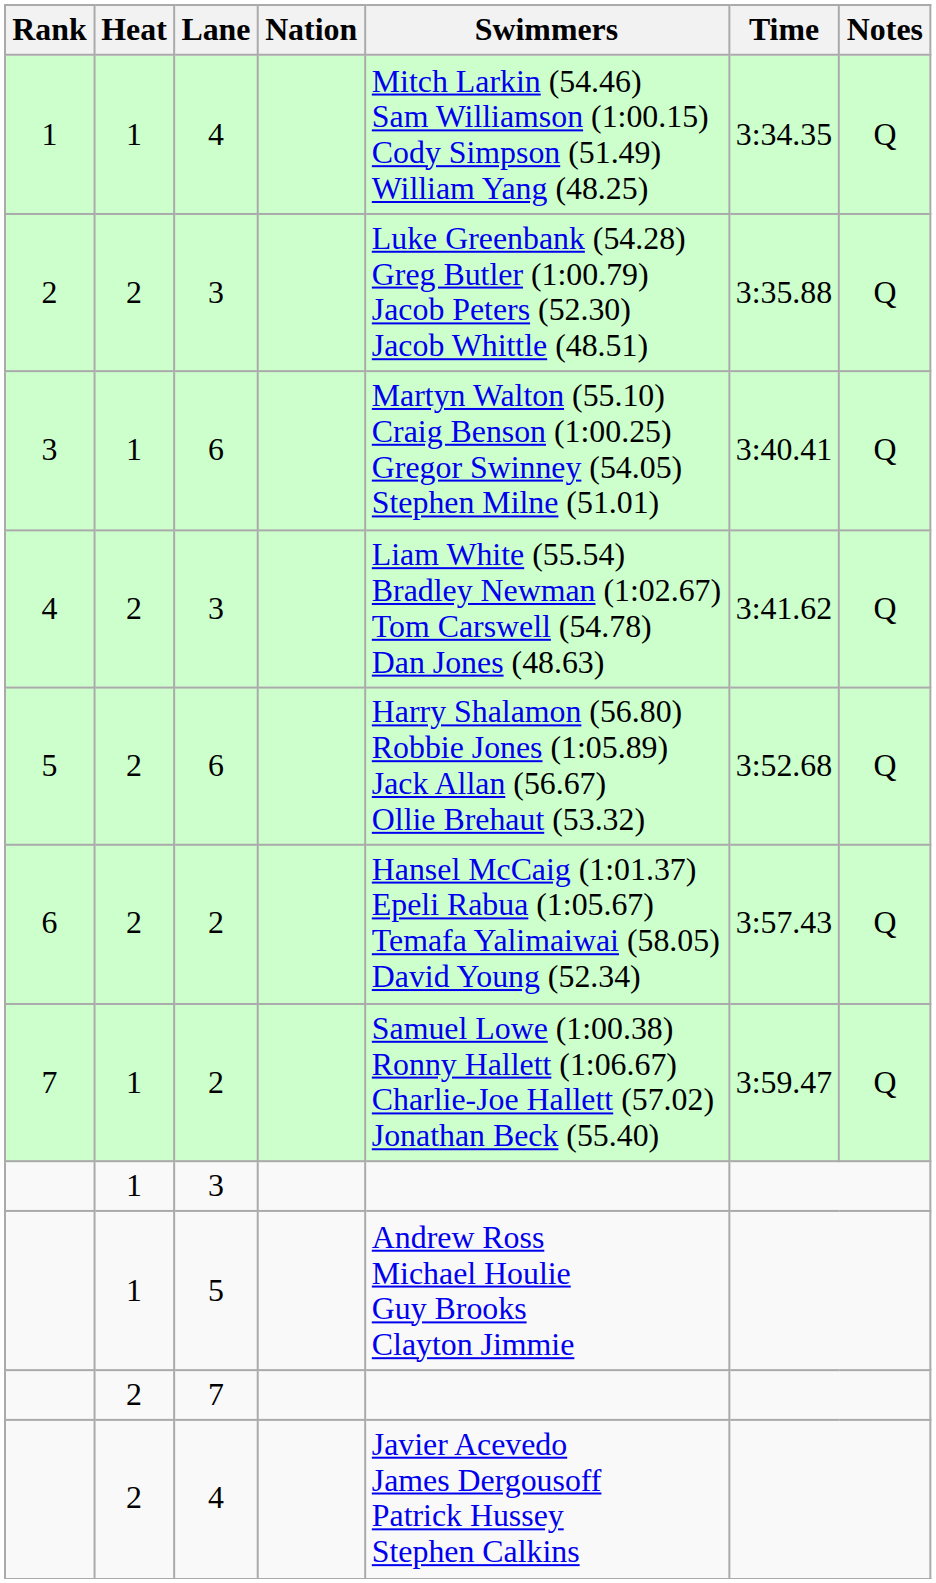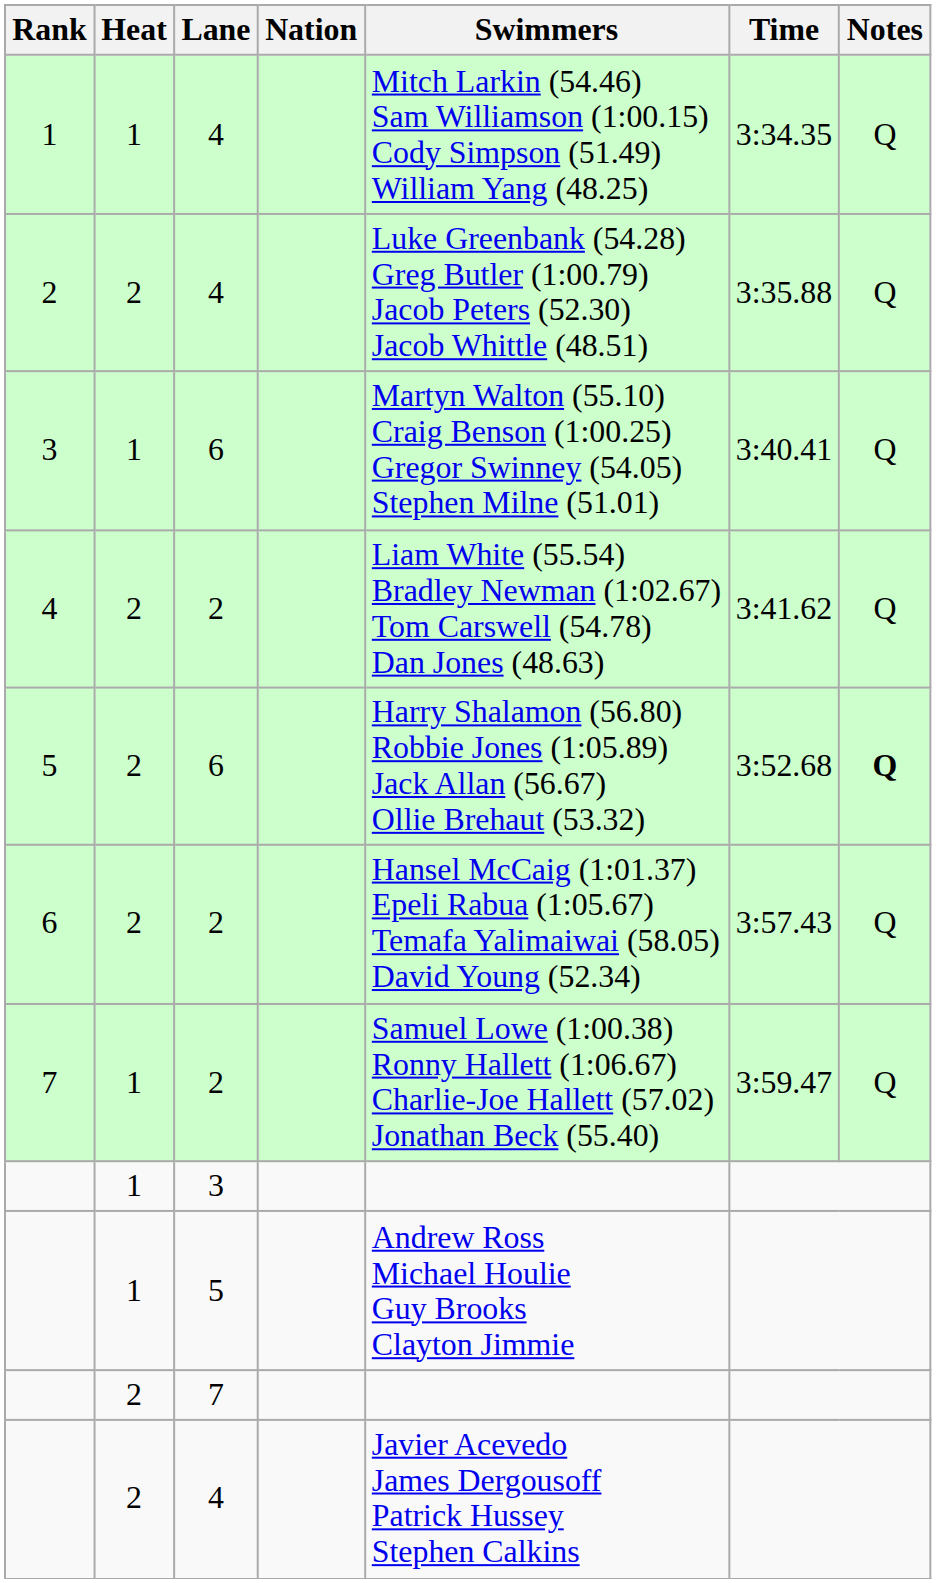row 3 | Lane: 3 -> 4
row 5 | Lane: 3 -> 2
row 6 | Notes: normal -> bold
